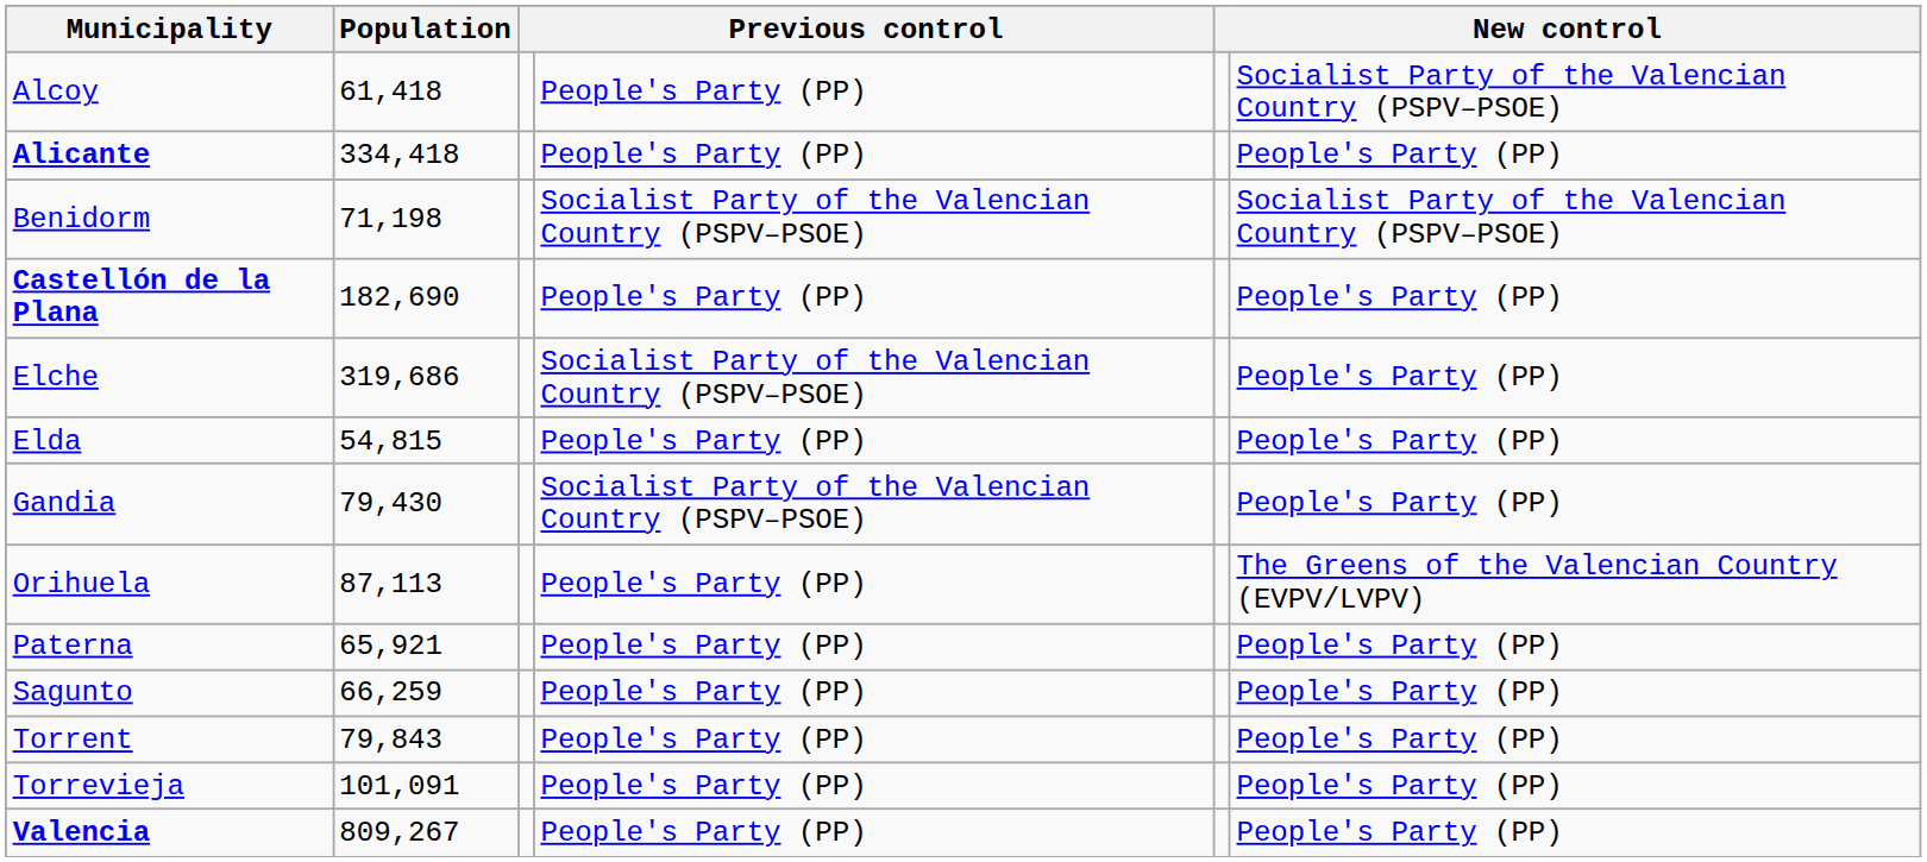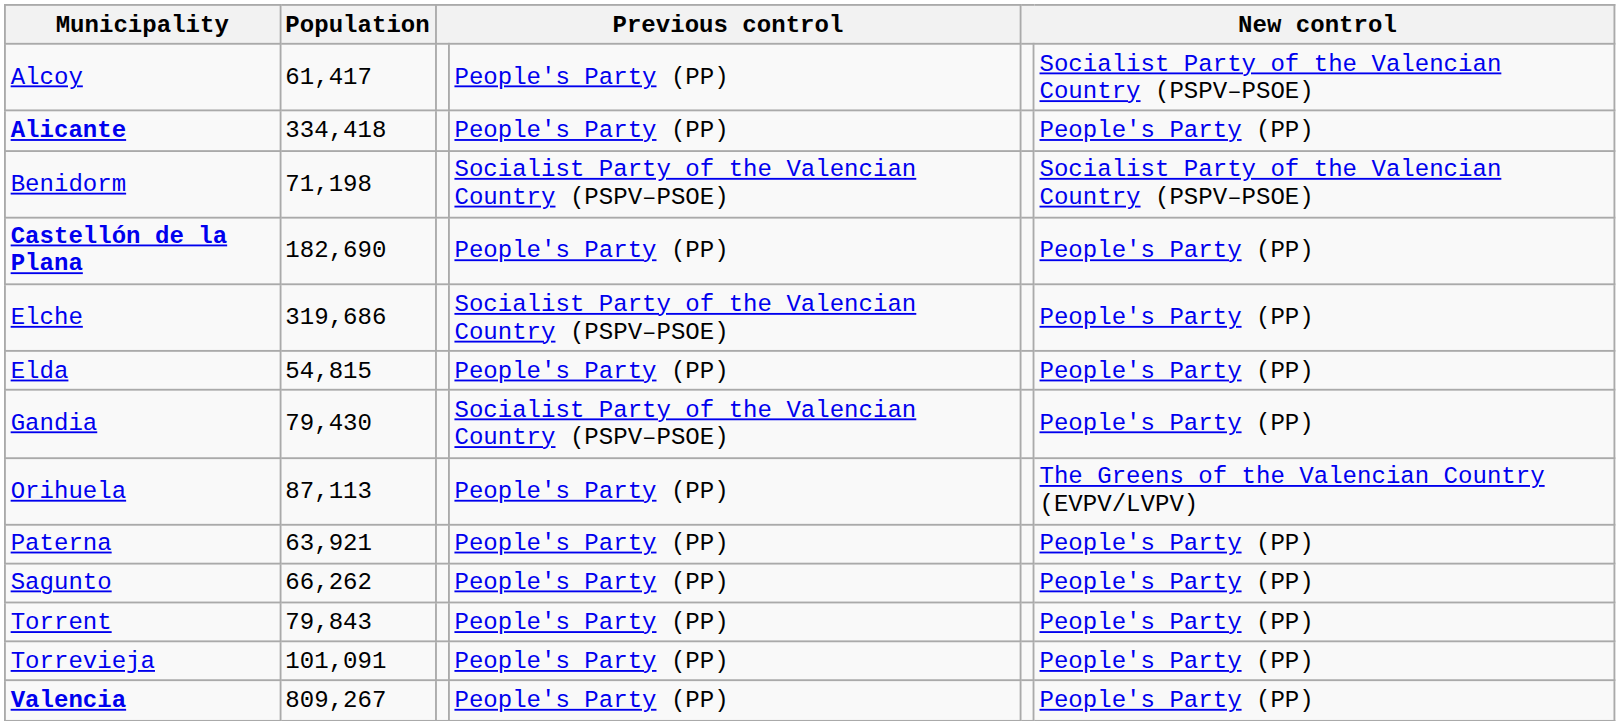Alcoy | Population: 61,418 -> 61,417
Paterna | Population: 65,921 -> 63,921
Sagunto | Population: 66,259 -> 66,262
